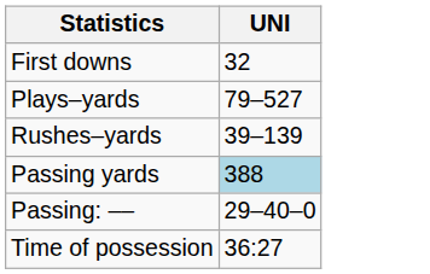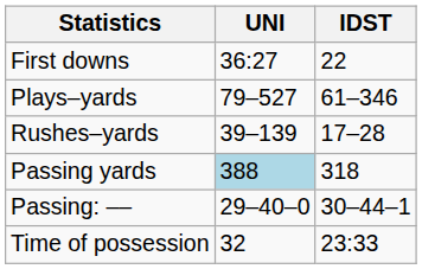+ column: IDST | 22 | 61–346 | 17–28 | 318 | 30–44–1 | 23:33
First downs | UNI: 32 -> 36:27
Time of possession | UNI: 36:27 -> 32
